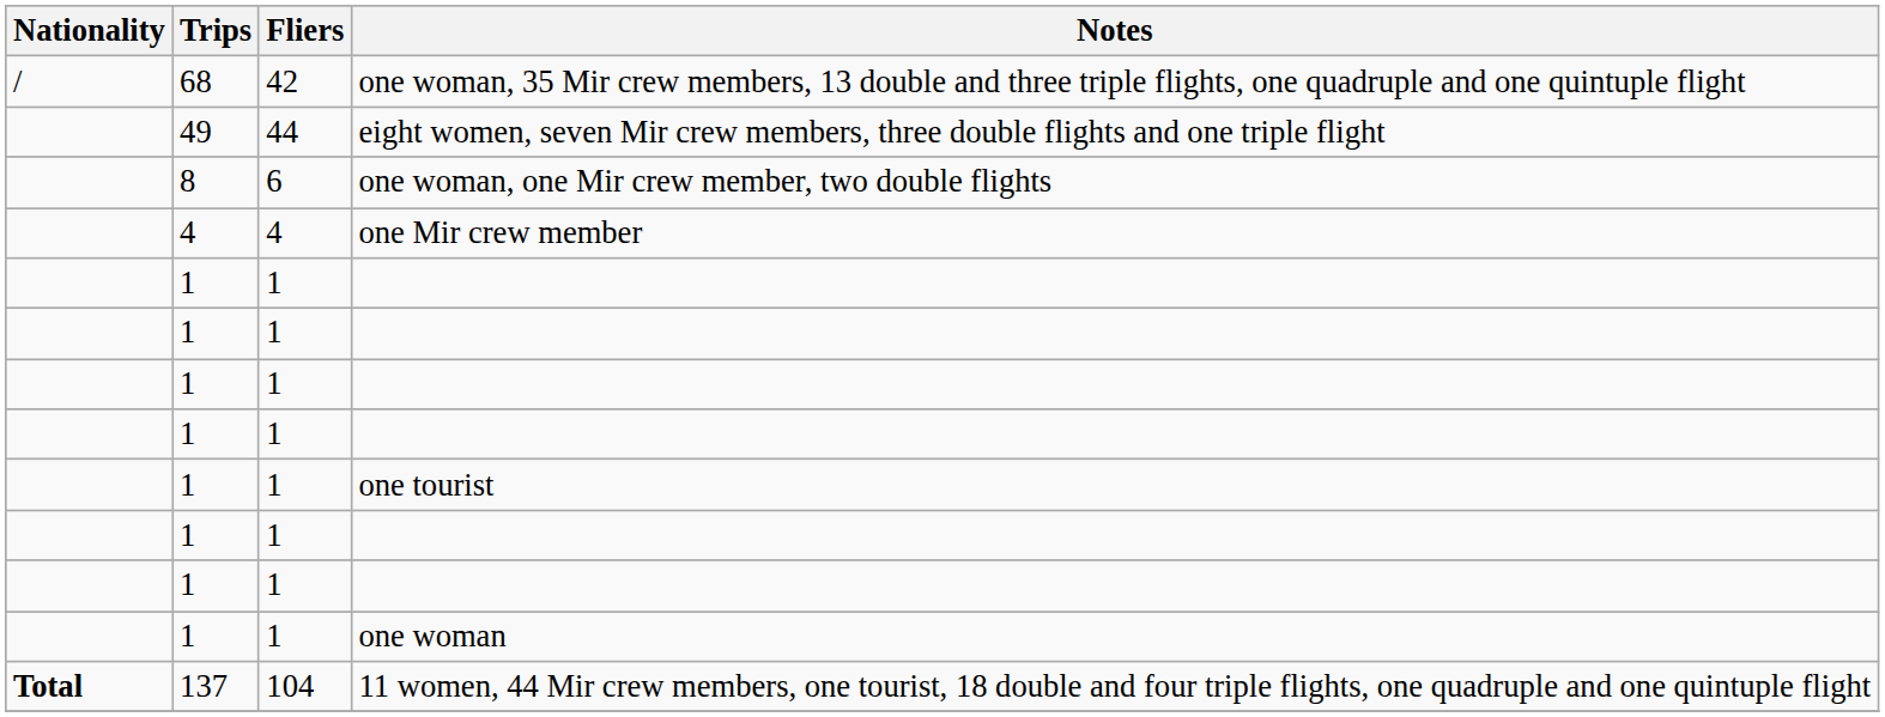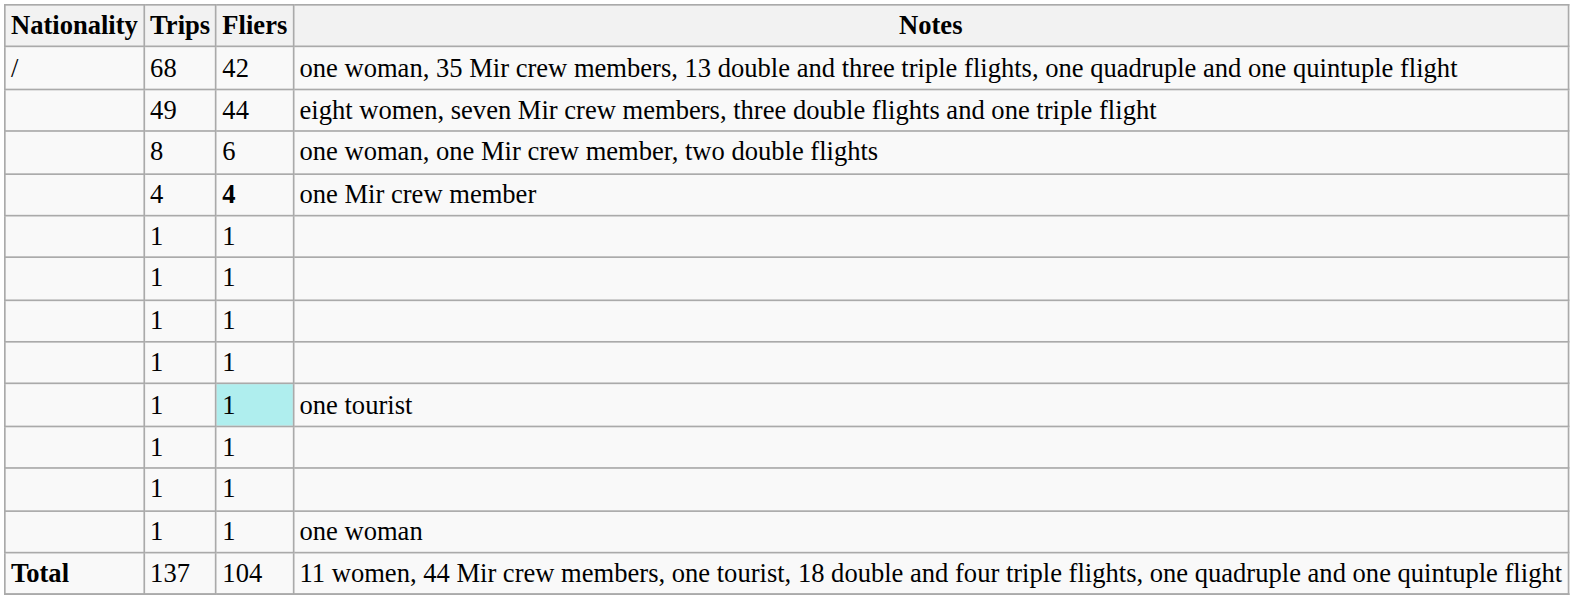one Mir crew member | Fliers: normal -> bold
one tourist | Fliers: no background -> paleturquoise background
